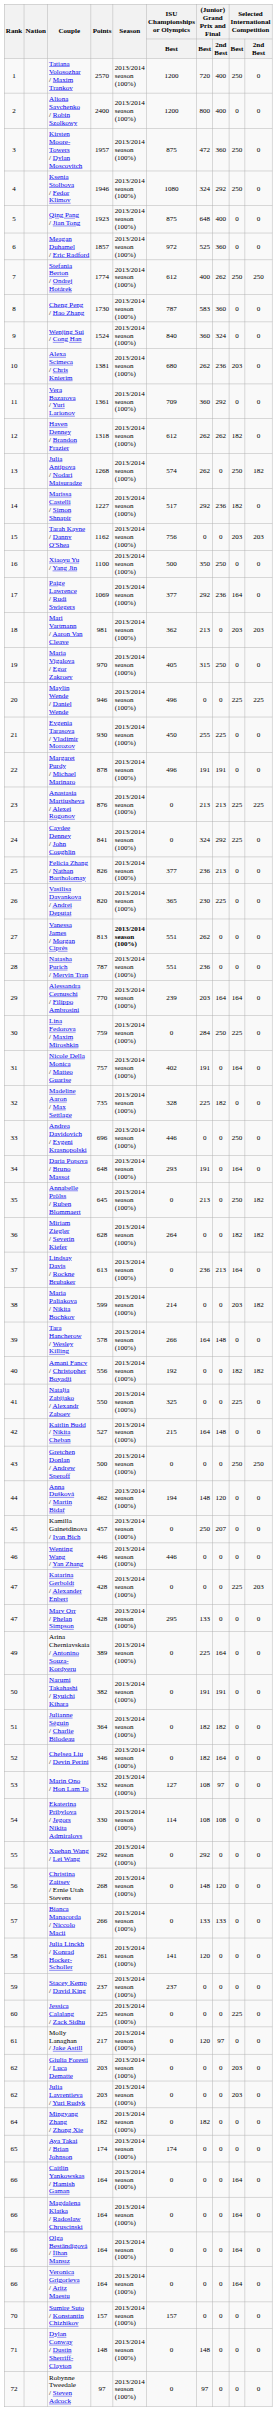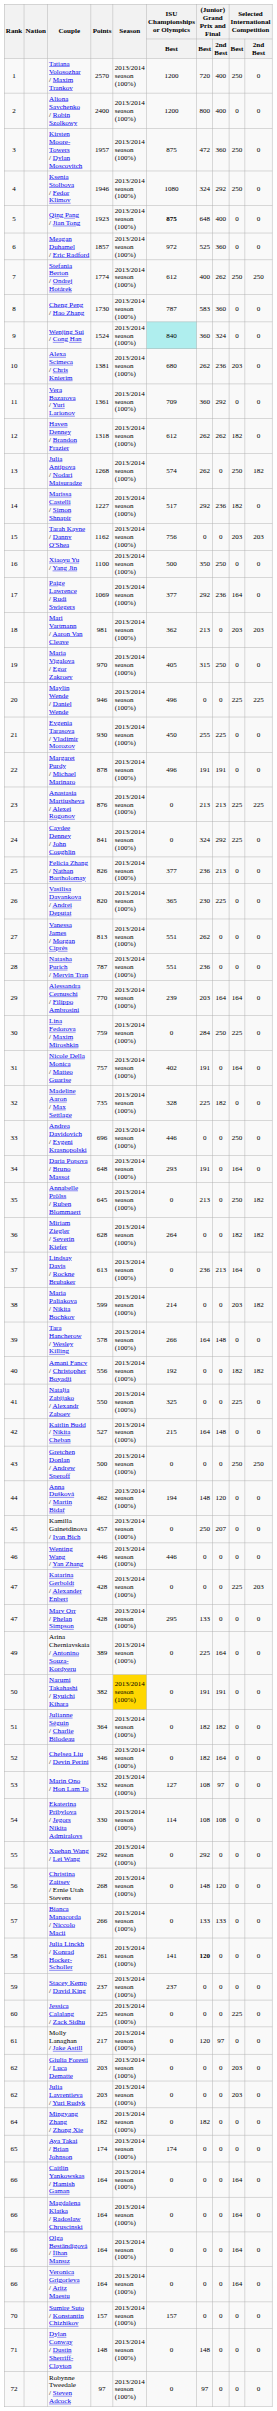Qing Pang / Jian Tong | ISU Championships or Olympics / Best: normal -> bold
Wenjing Sui / Cong Han | ISU Championships or Olympics / Best: no background -> paleturquoise background
Vanessa James / Morgan Ciprès | Season: bold -> normal
Narumi Takahashi / Ryuichi Kihara | Season: no background -> gold background
Julia Linckh / Konrad Hocker-Scholler | (Junior) Grand Prix and Final / Best: normal -> bold
